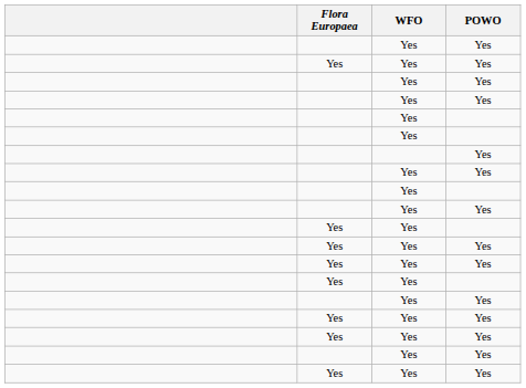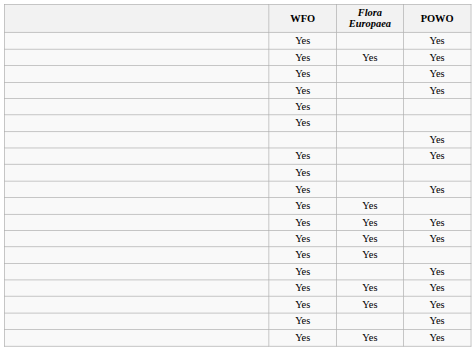columns swapped: Flora Europaea <-> WFO
